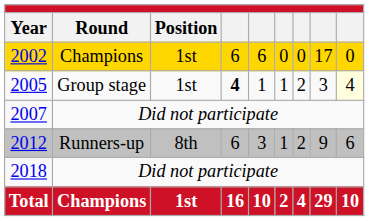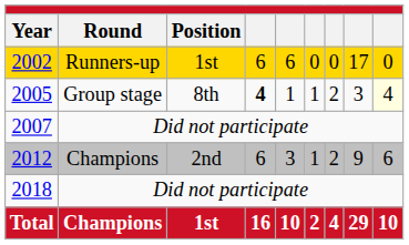2002 | Round: Champions -> Runners-up
2005 | Position: 1st -> 8th
2012 | Round: Runners-up -> Champions
2012 | Position: 8th -> 2nd
